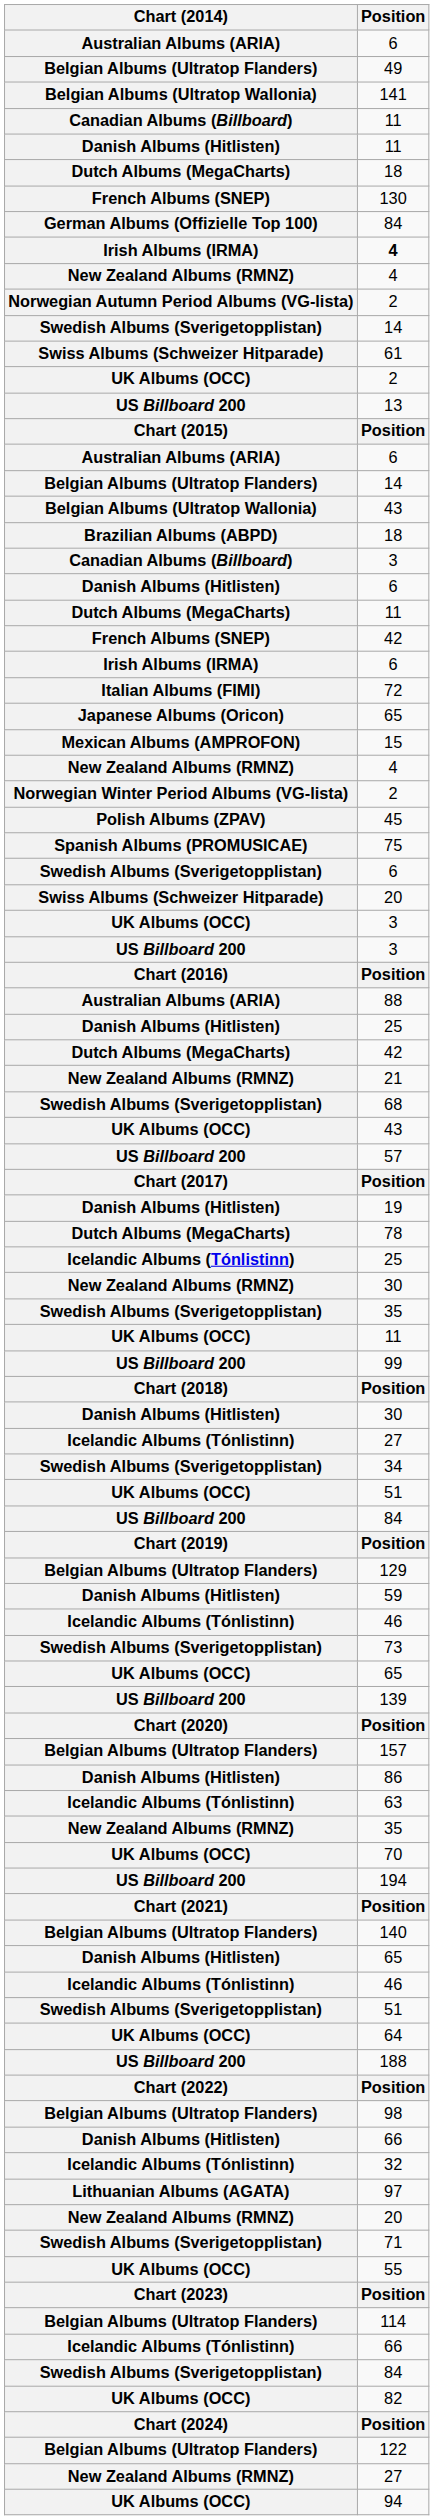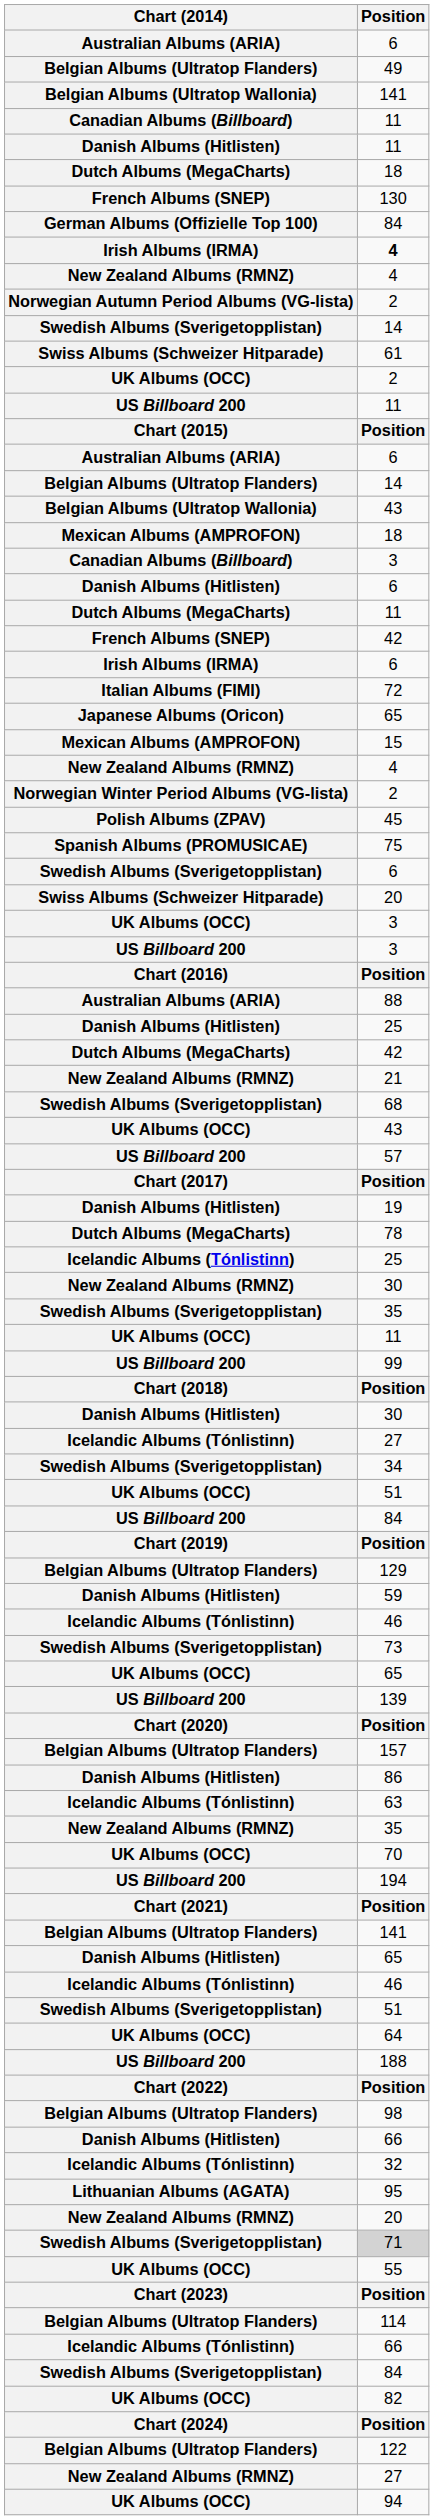row 16 | Position: 13 -> 11
row 21 | Chart (2014): Brazilian Albums (ABPD) -> Mexican Albums (AMPROFON)
row 75 | Position: 140 -> 141
row 85 | Position: 97 -> 95
row 87 | Position: no background -> lightgrey background
